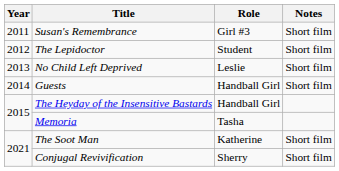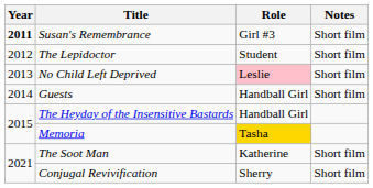Susan's Remembrance | Year: normal -> bold
No Child Left Deprived | Role: no background -> pink background
Memoria | Role: no background -> gold background
